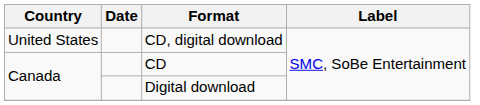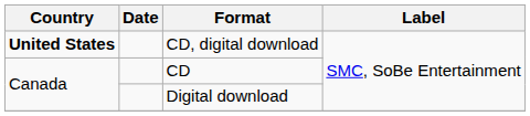CD, digital download | Country: normal -> bold
